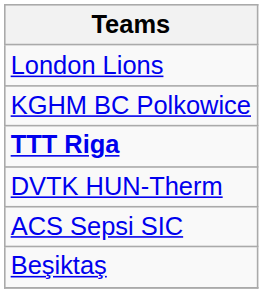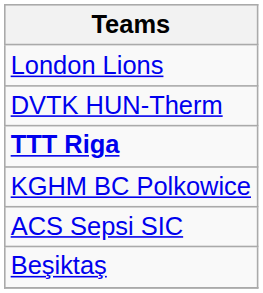row 3 | column 1: KGHM BC Polkowice -> DVTK HUN-Therm
row 5 | column 1: DVTK HUN-Therm -> KGHM BC Polkowice
